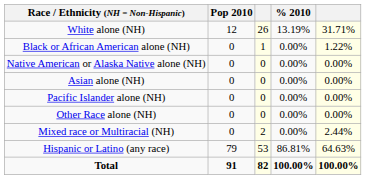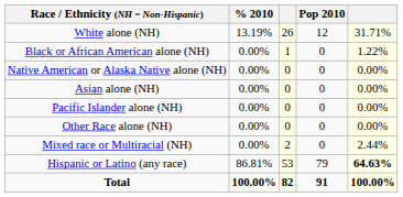columns swapped: Pop 2010 <-> % 2010
Hispanic or Latino (any race) | column 5: normal -> bold
